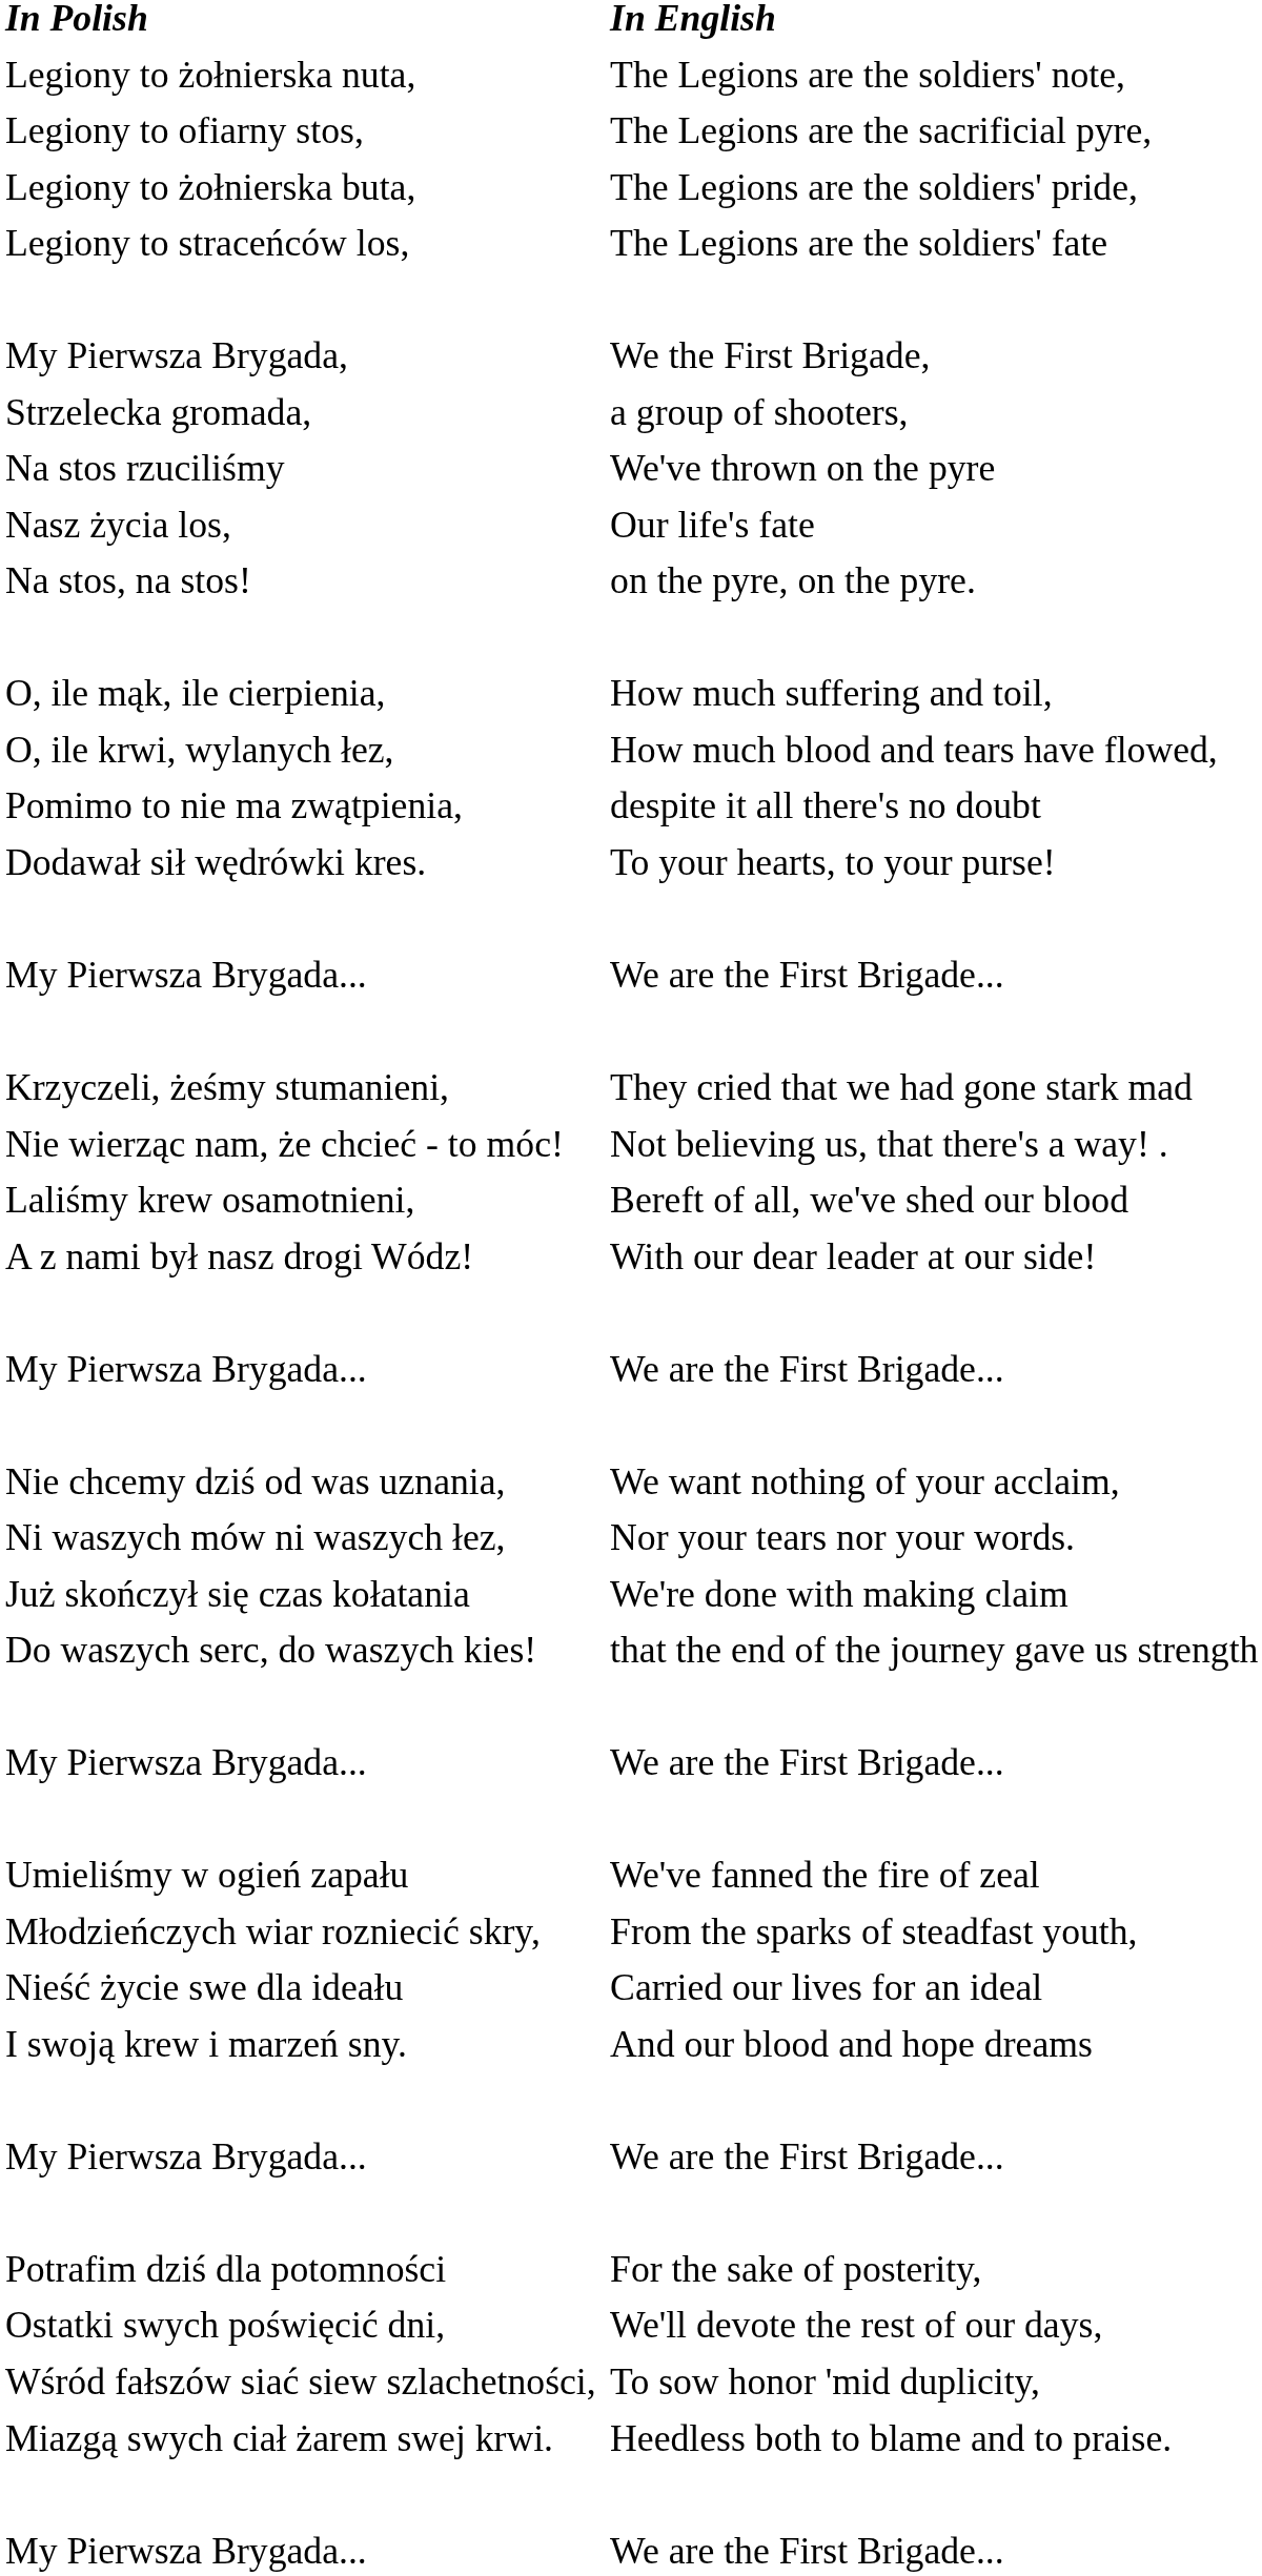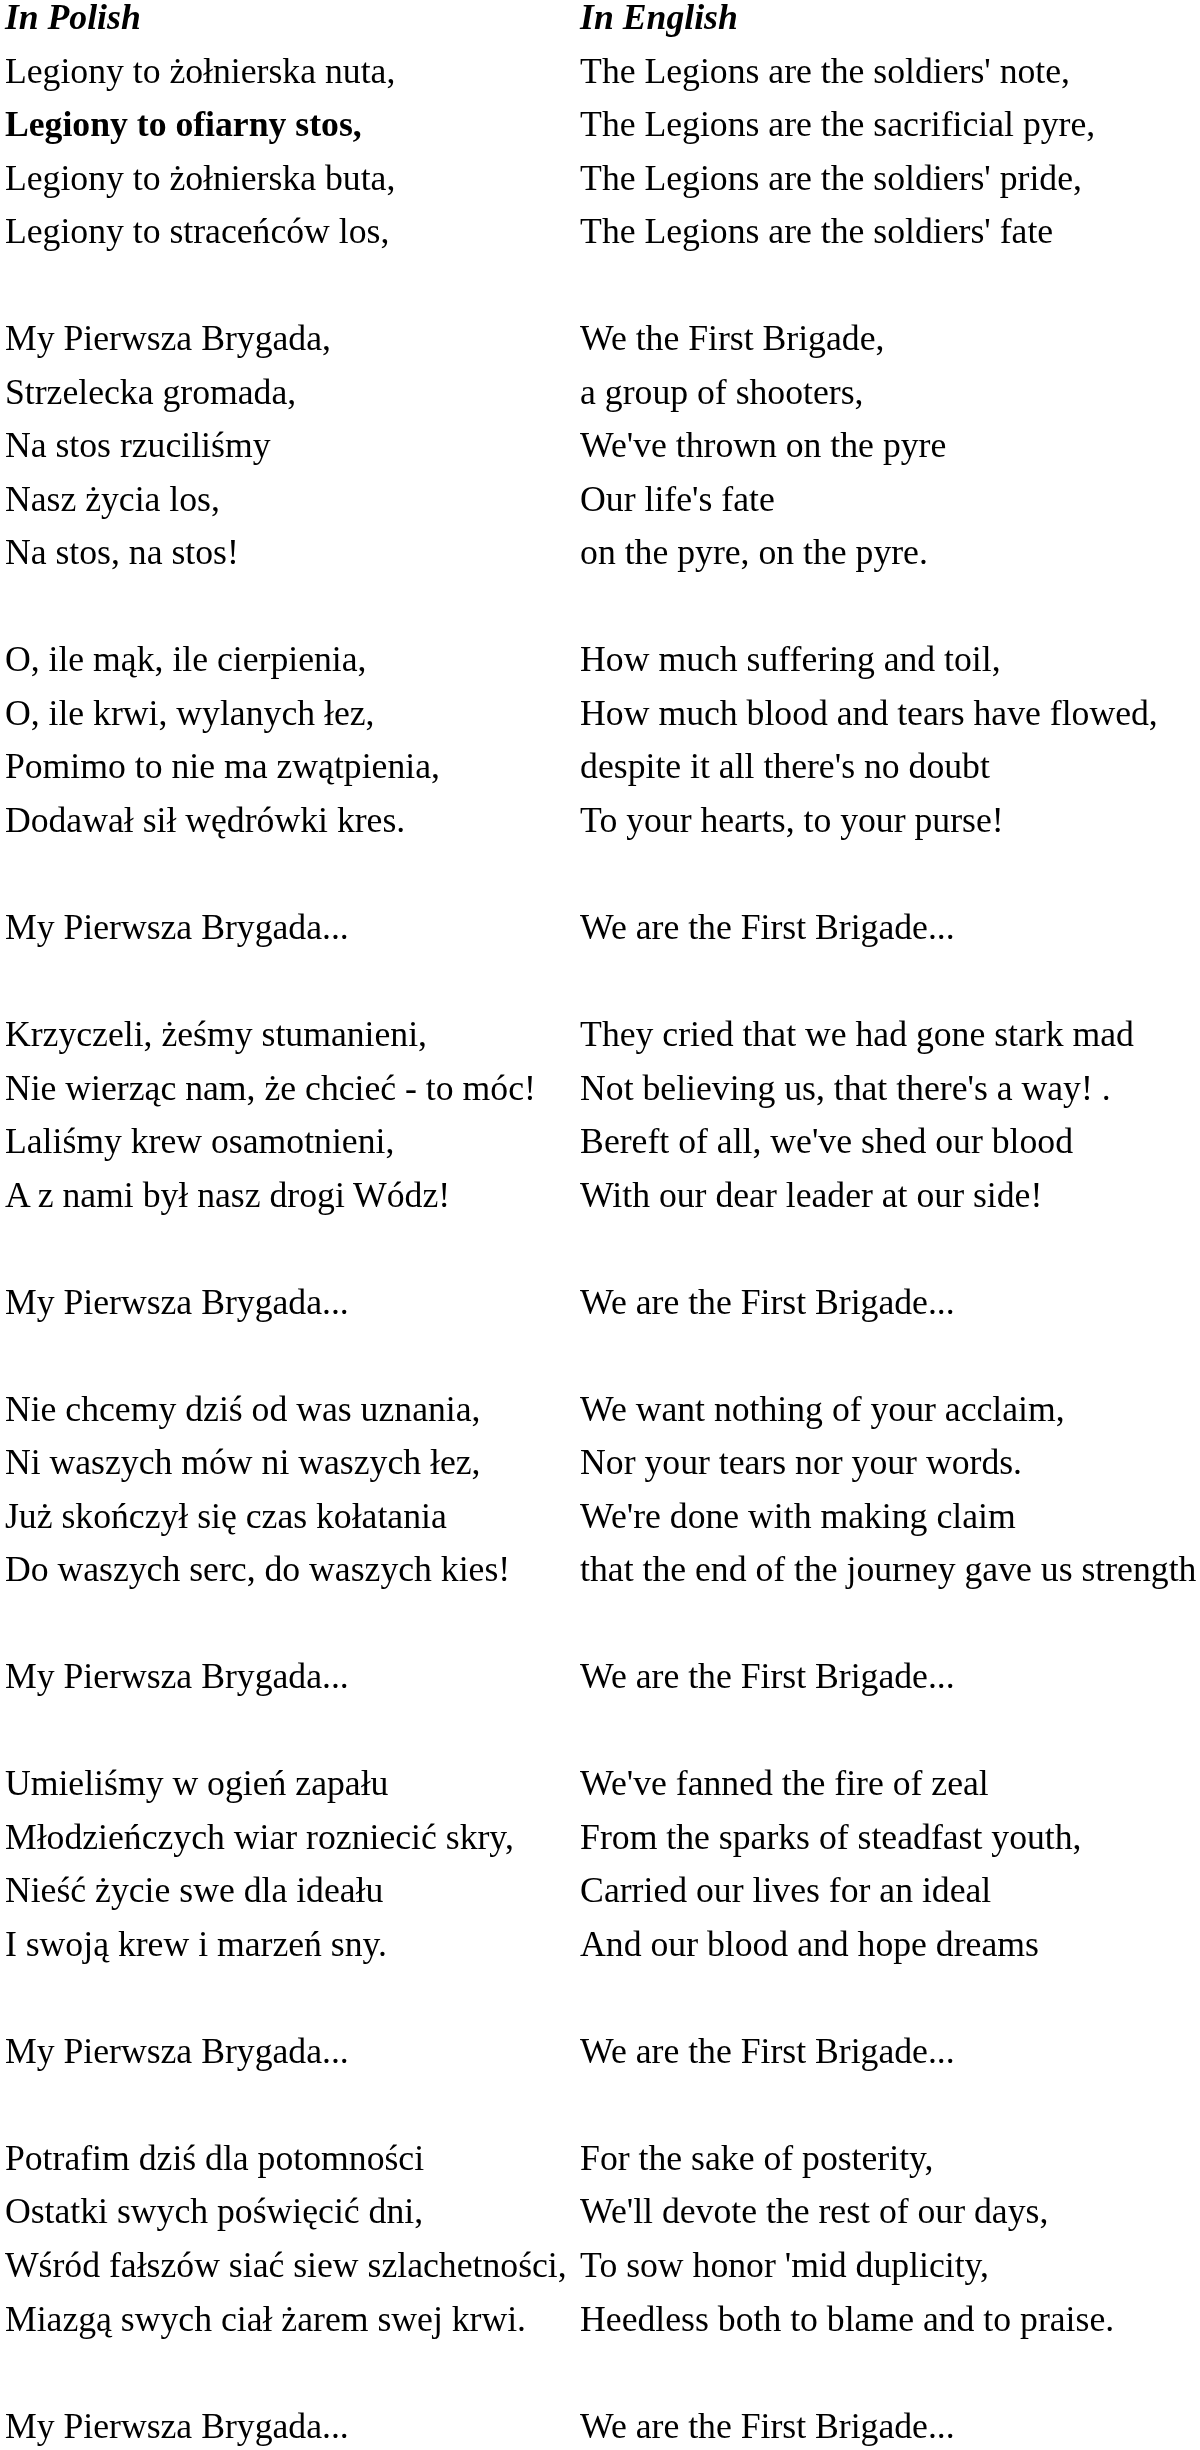row 3 | In Polish: normal -> bold
